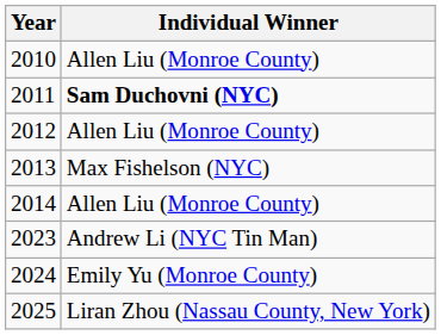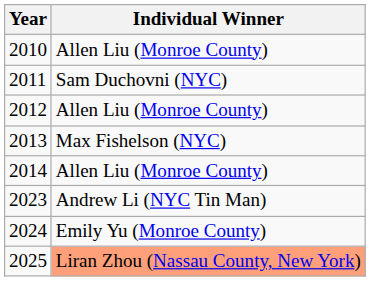2011 | Individual Winner: bold -> normal
2025 | Individual Winner: no background -> lightsalmon background
